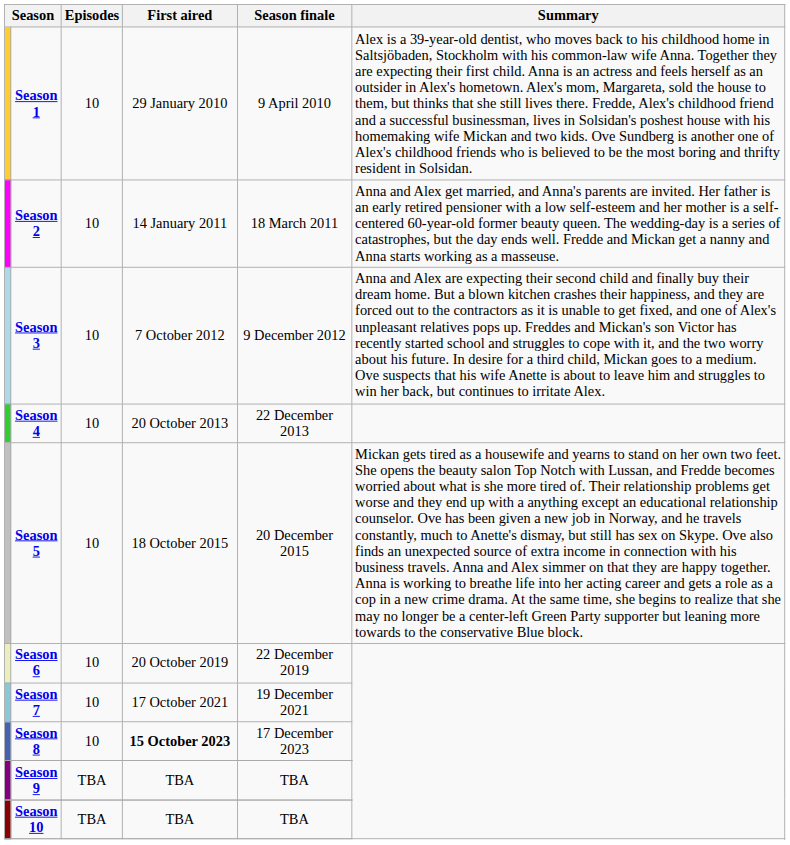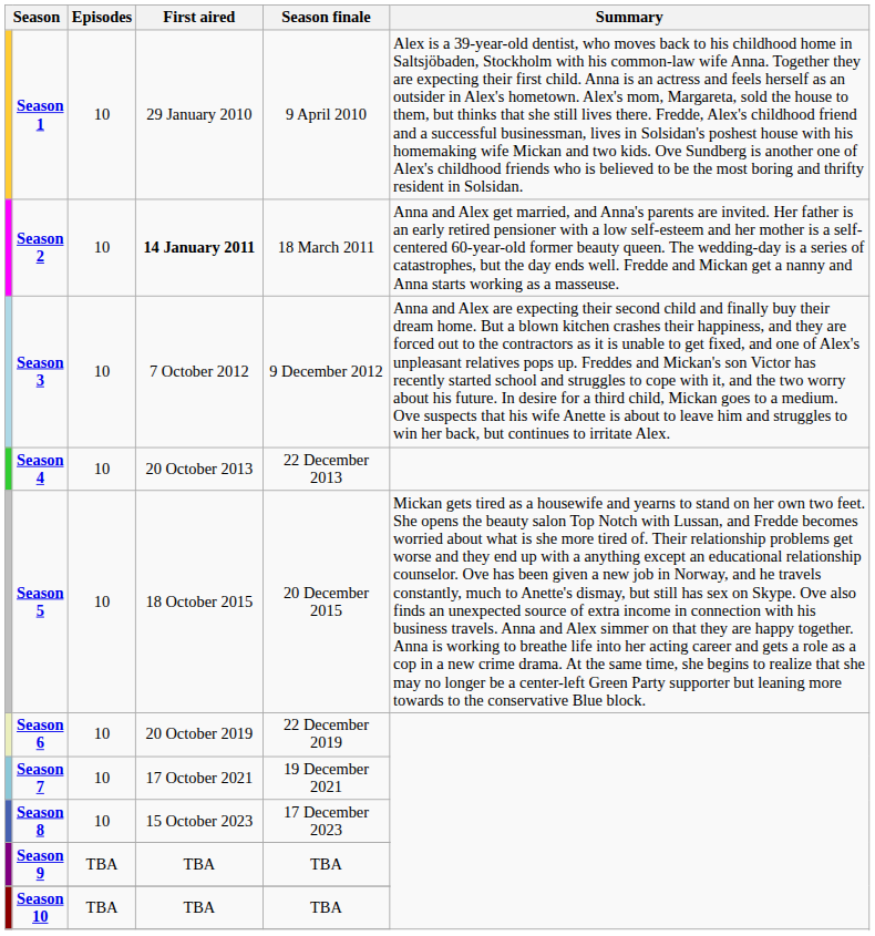Season 2 | First aired: normal -> bold
Season 8 | First aired: bold -> normal
